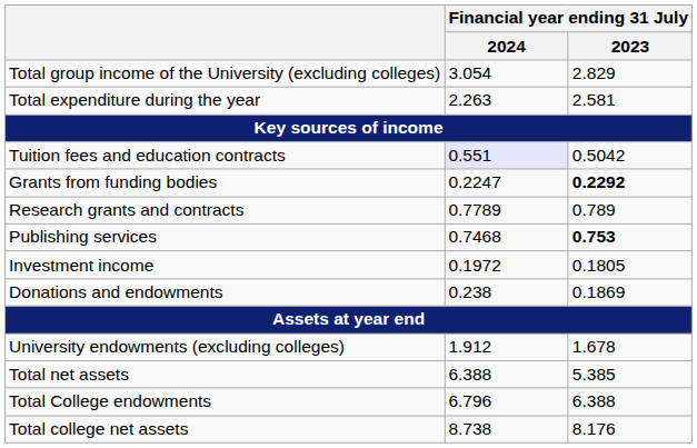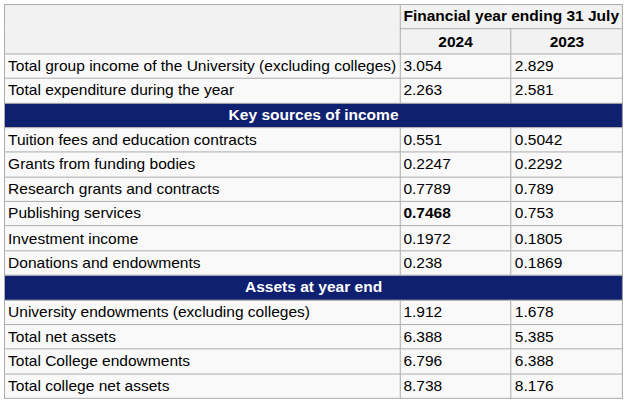Tuition fees and education contracts | Financial year ending 31 July / 2024: lavender background -> no background
Grants from funding bodies | Financial year ending 31 July / 2023: bold -> normal
Publishing services | Financial year ending 31 July / 2024: normal -> bold
Publishing services | Financial year ending 31 July / 2023: bold -> normal
